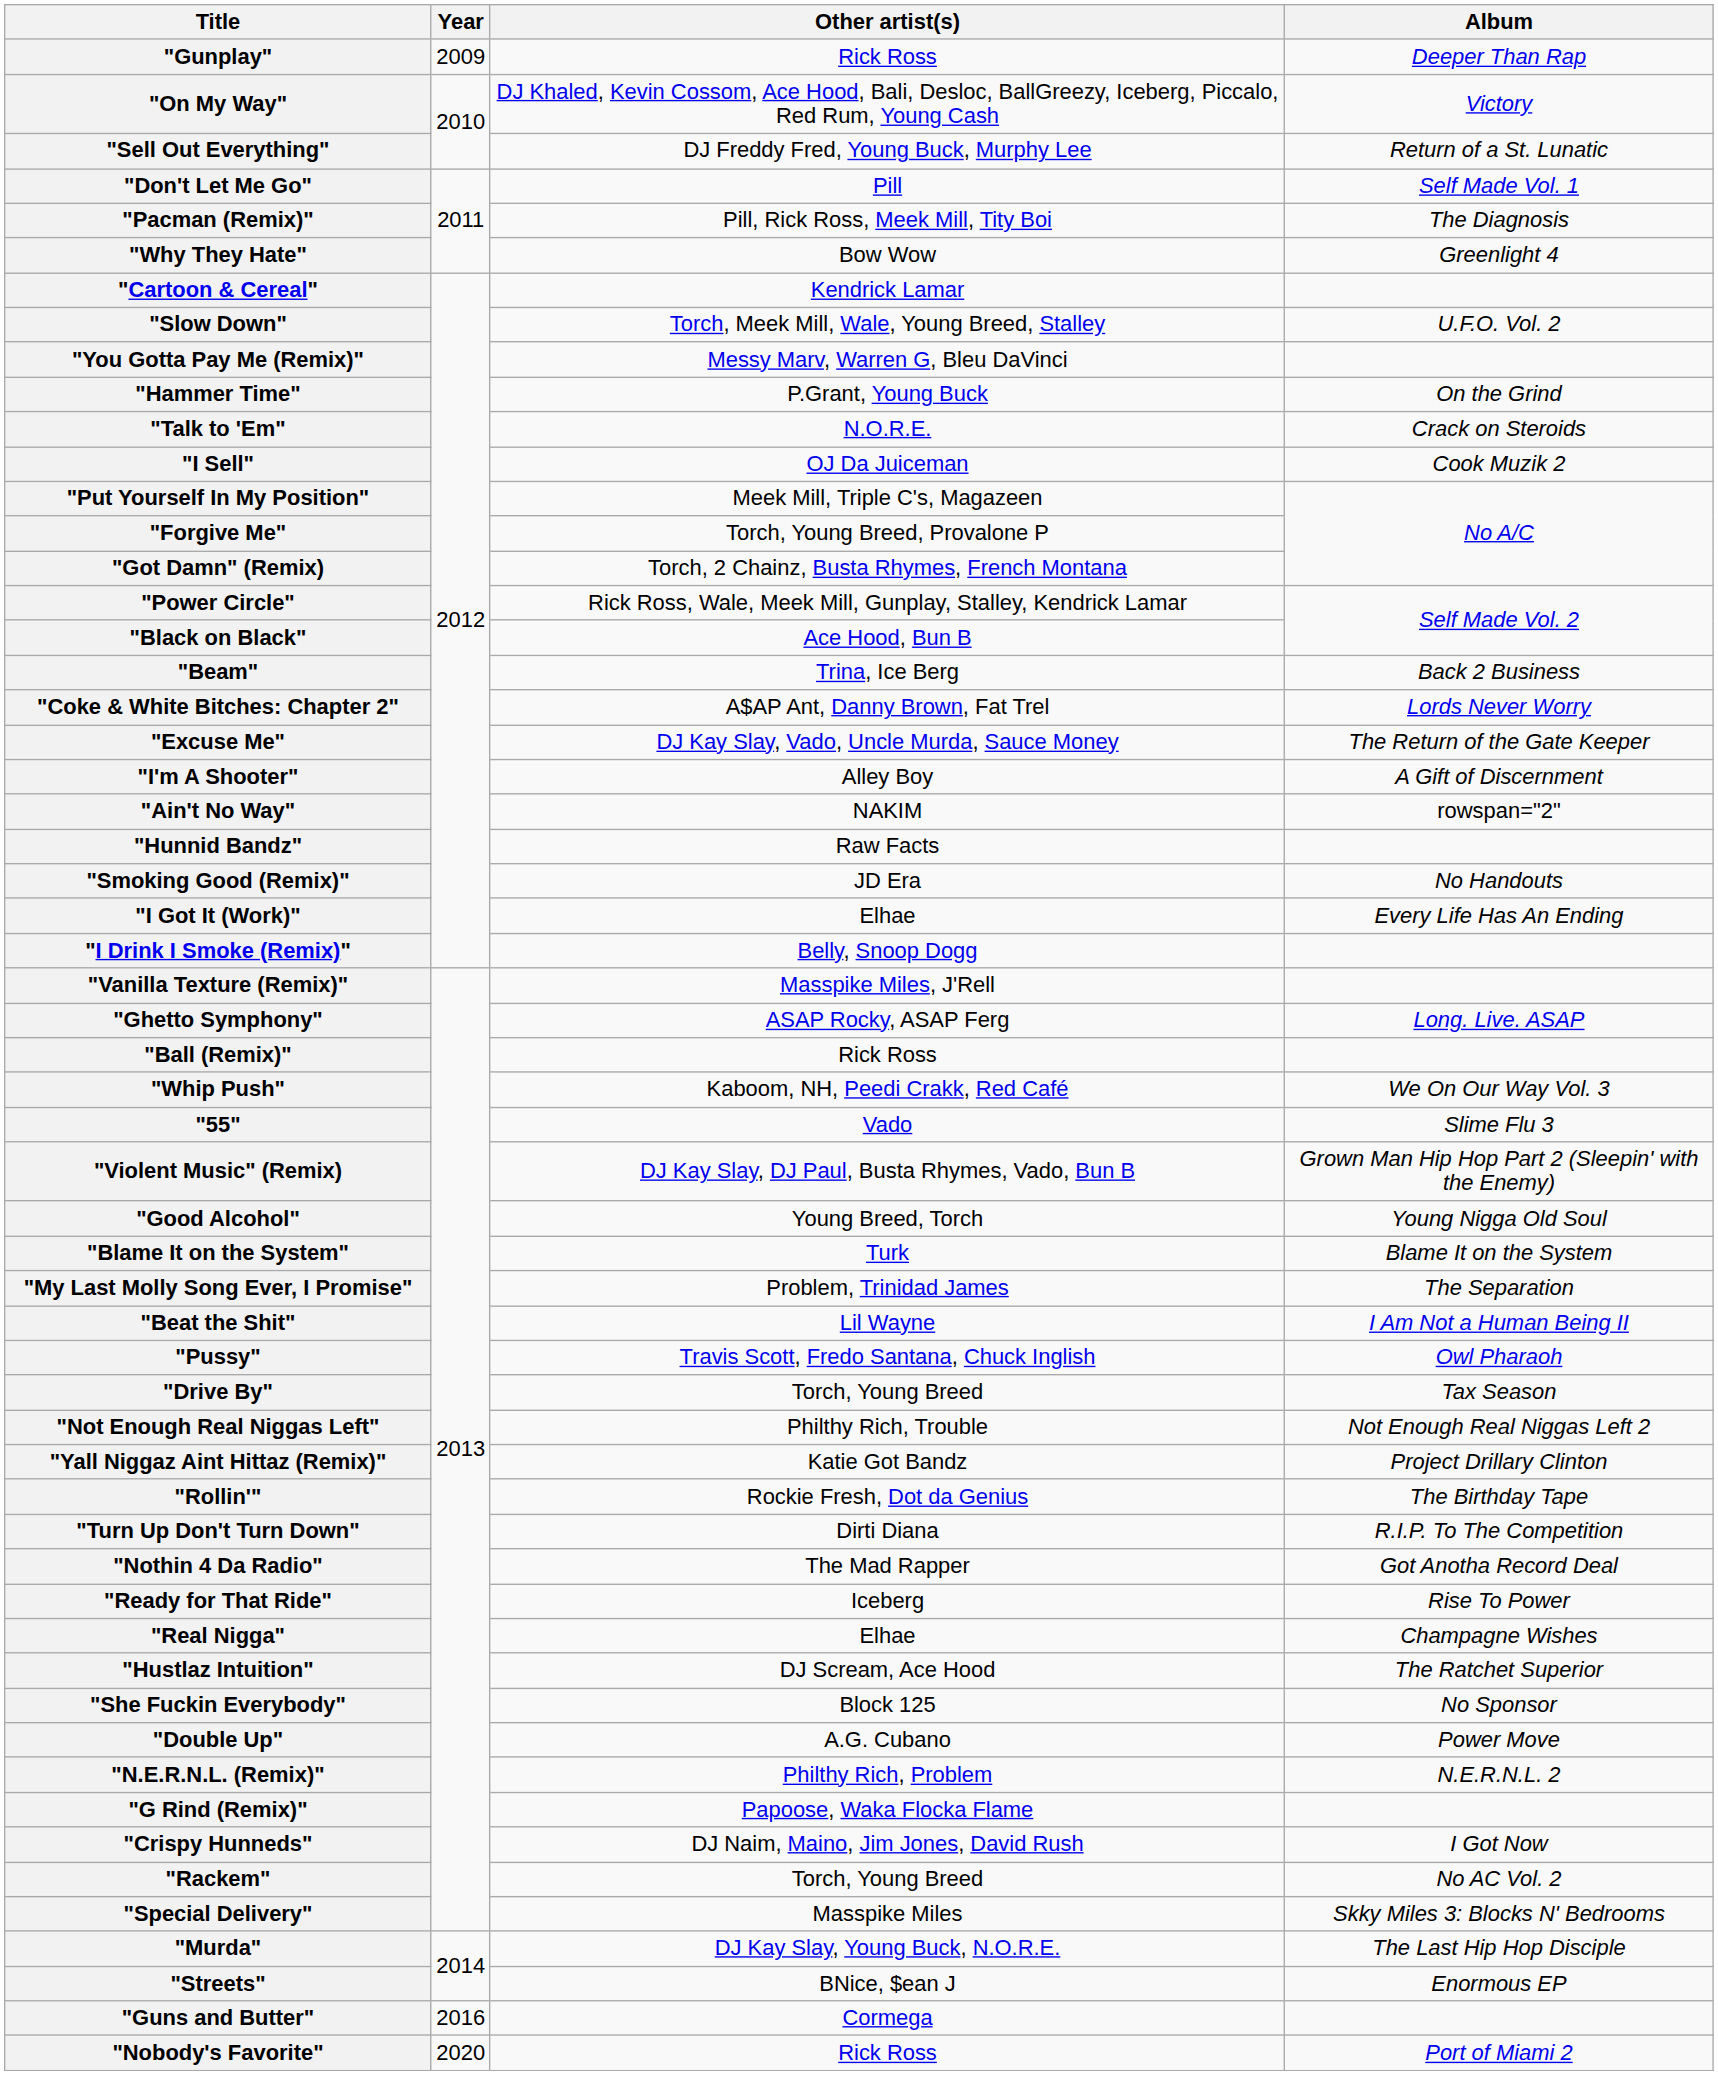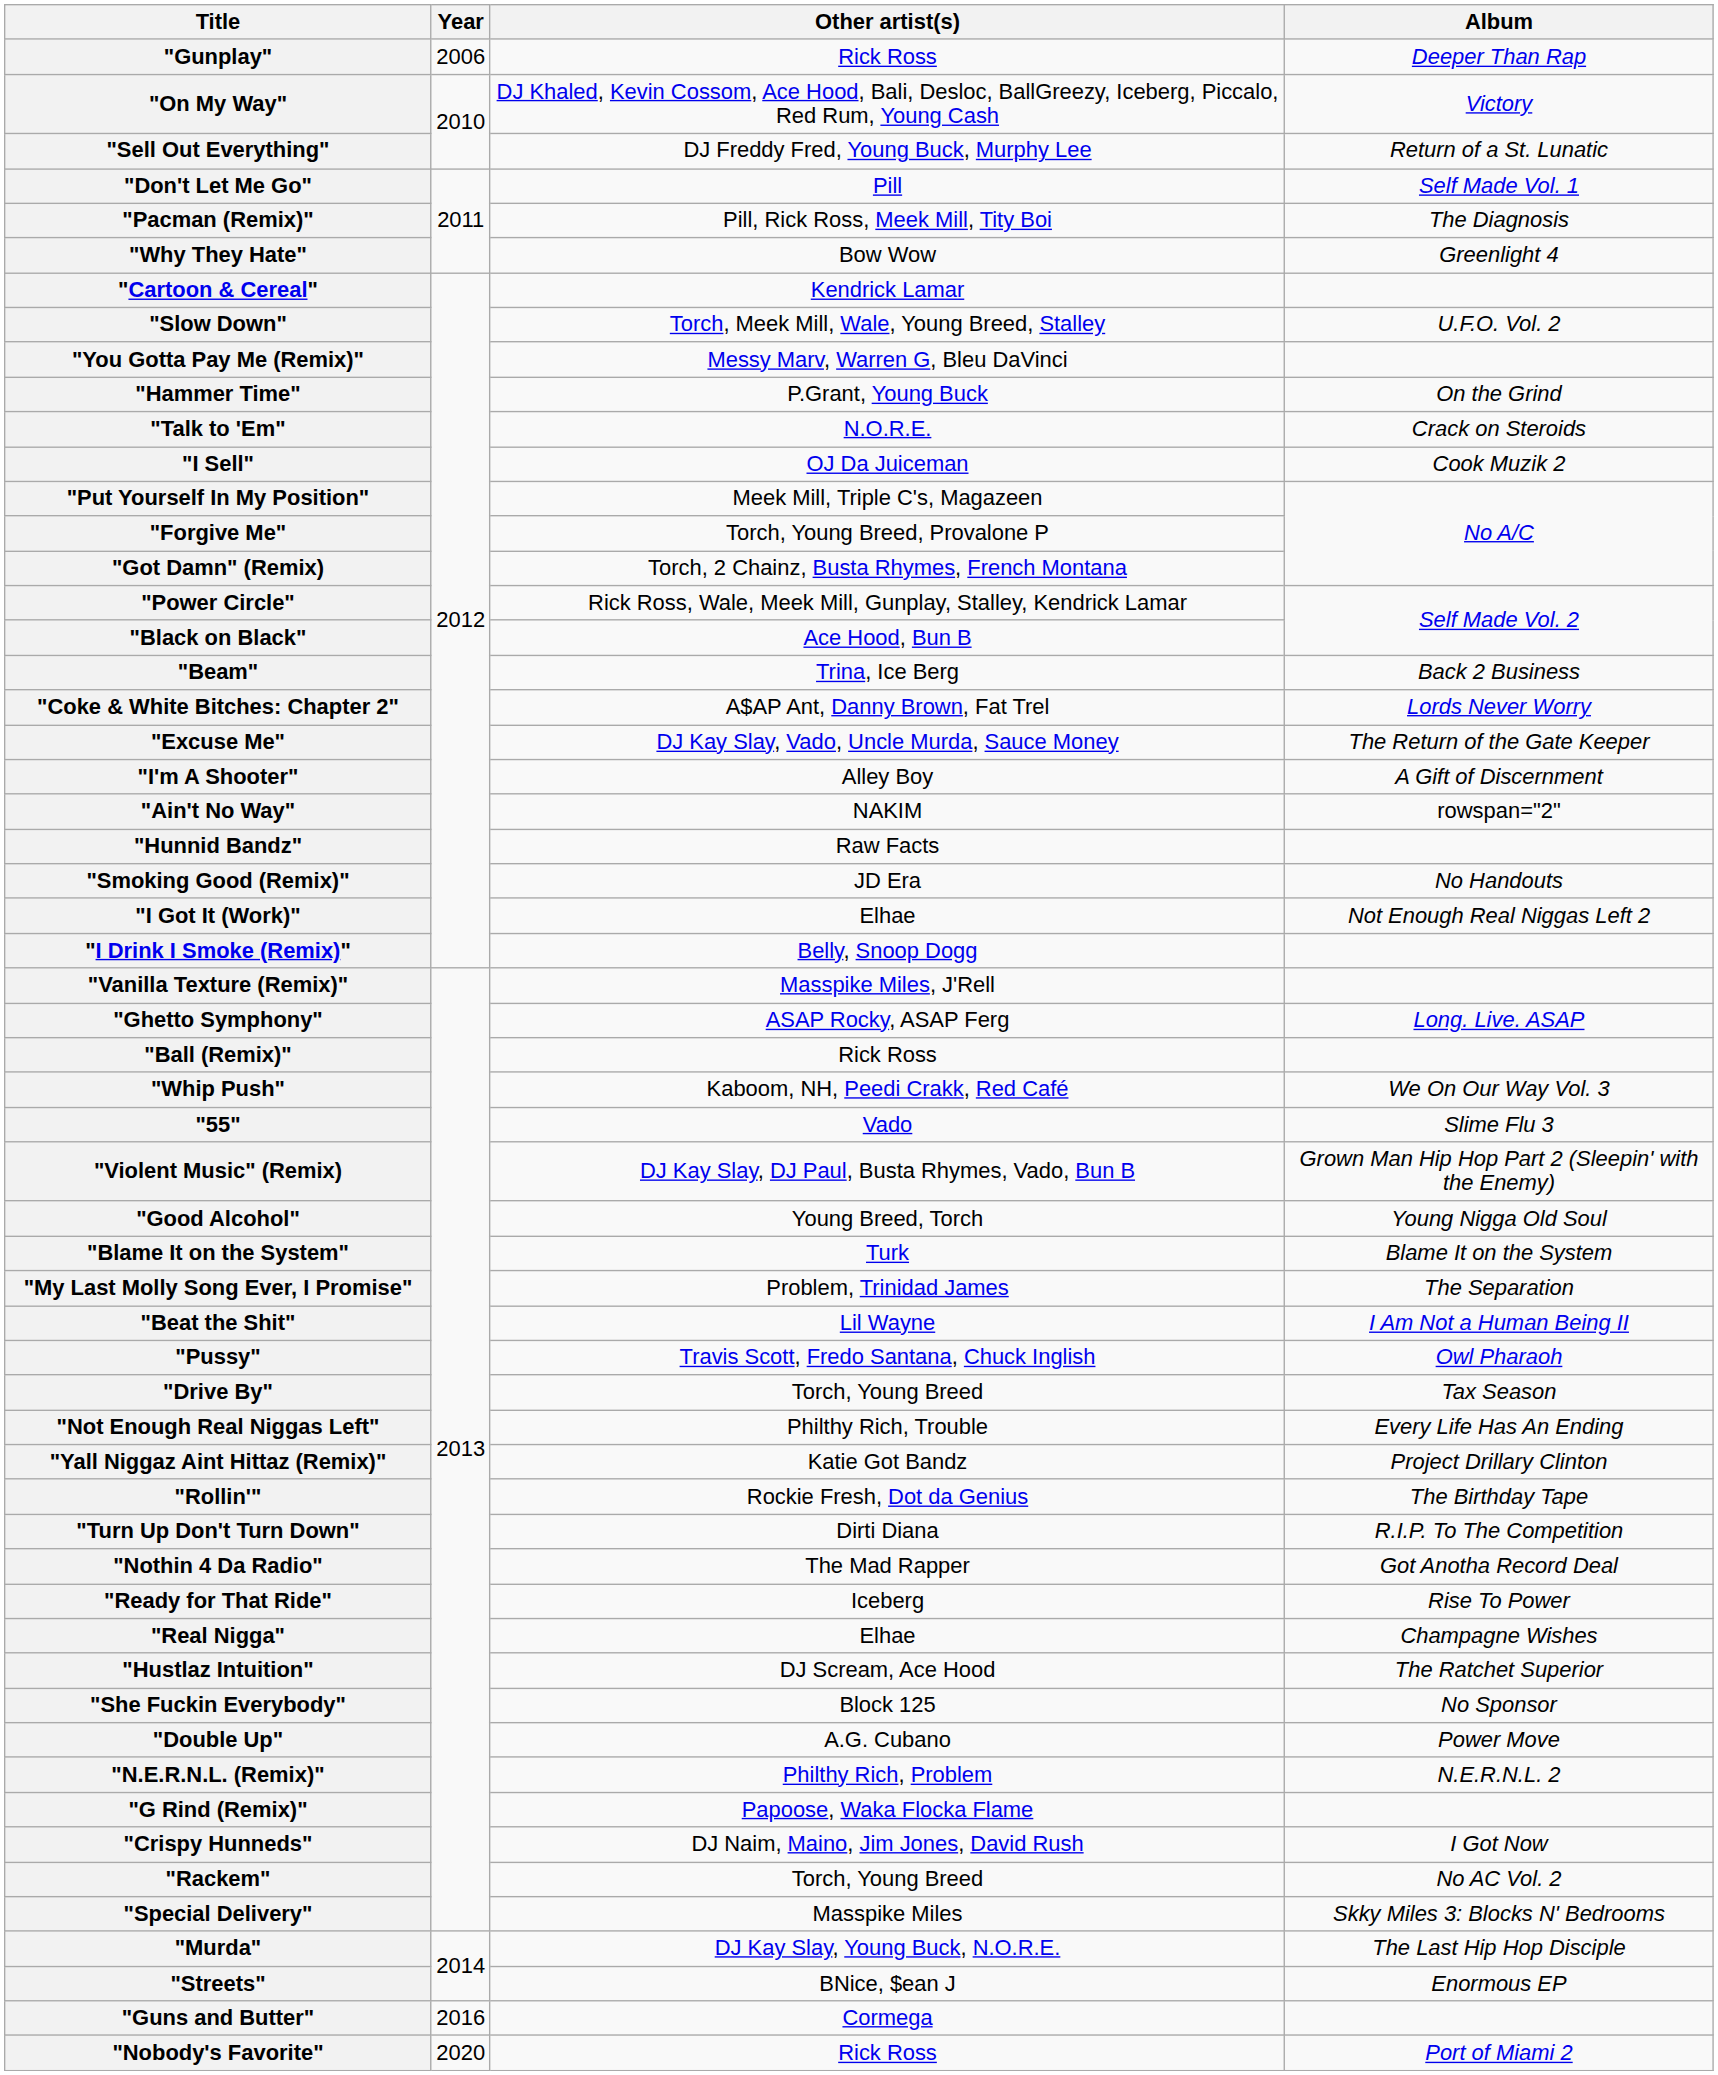"Gunplay" | Year: 2009 -> 2006
"I Got It (Work)" | Album: Every Life Has An Ending -> Not Enough Real Niggas Left 2
"Not Enough Real Niggas Left" | Album: Not Enough Real Niggas Left 2 -> Every Life Has An Ending
